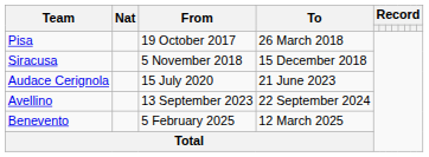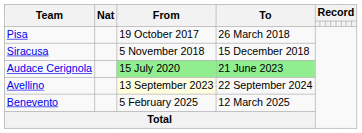Audace Cerignola | From: no background -> lightgreen background
Audace Cerignola | To: no background -> lightgreen background
Avellino | From: no background -> lightyellow background
